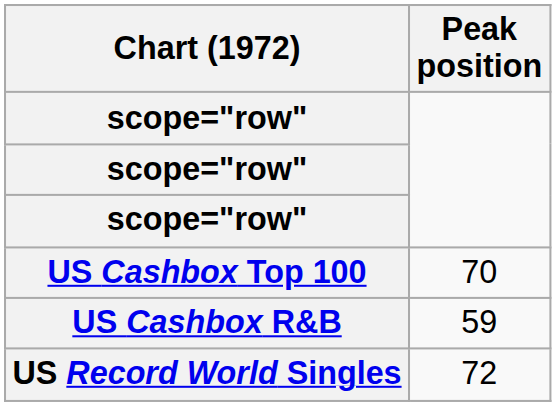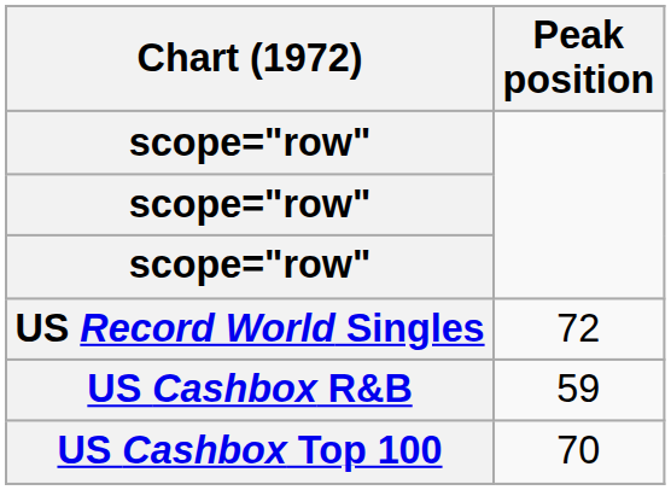rows swapped: US Cashbox Top 100 <-> US Record World Singles
